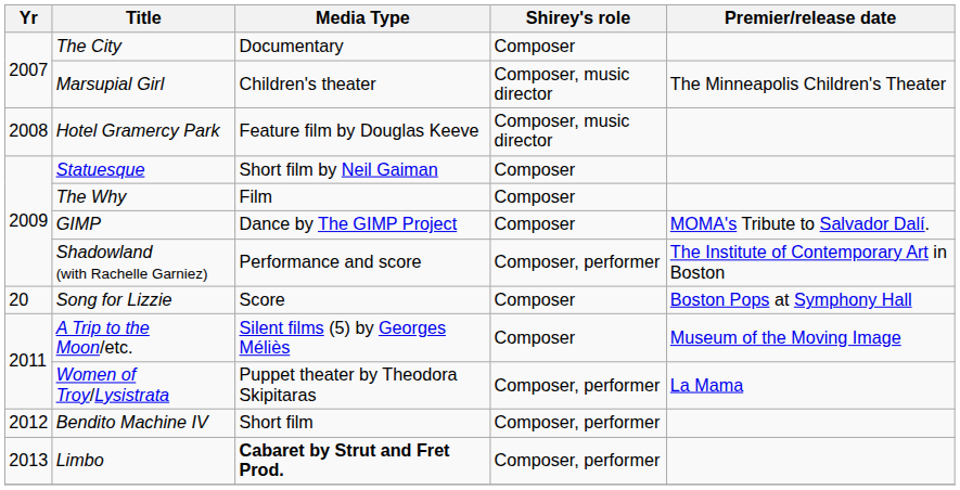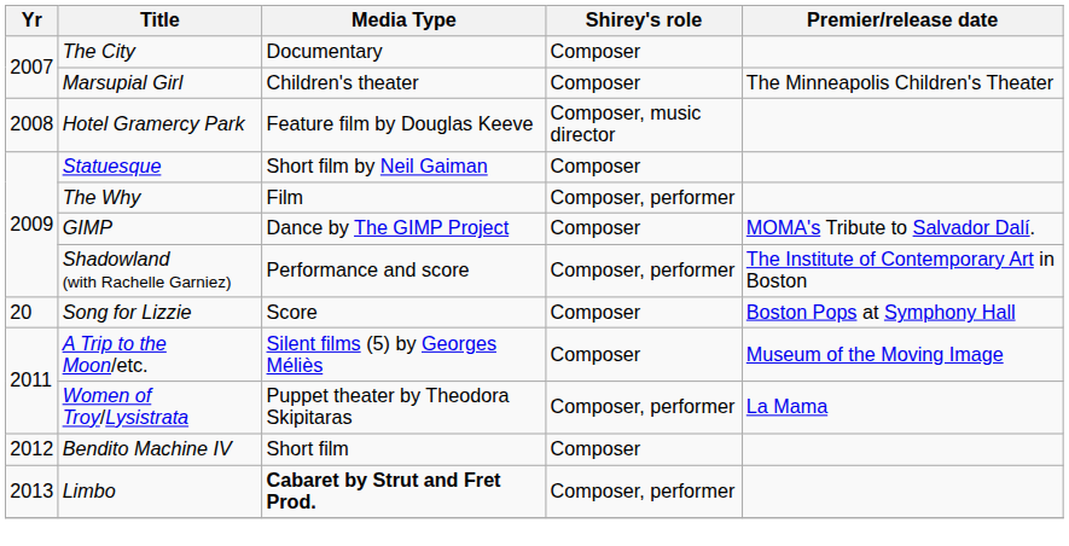Marsupial Girl | Shirey's role: Composer, music director -> Composer
The Why | Shirey's role: Composer -> Composer, performer
Bendito Machine IV | Shirey's role: Composer, performer -> Composer
